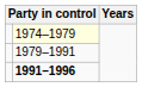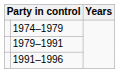1974–1979 | column 2: lightyellow background -> no background
1991–1996 | column 2: bold -> normal
